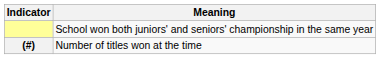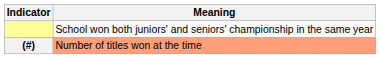(#) | Meaning: no background -> lightsalmon background
